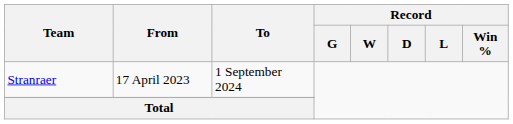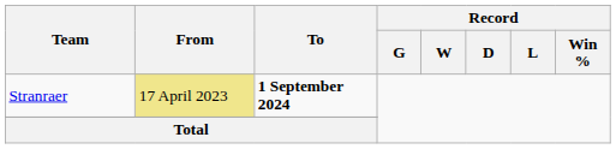Stranraer | From: no background -> khaki background
Stranraer | To: normal -> bold
